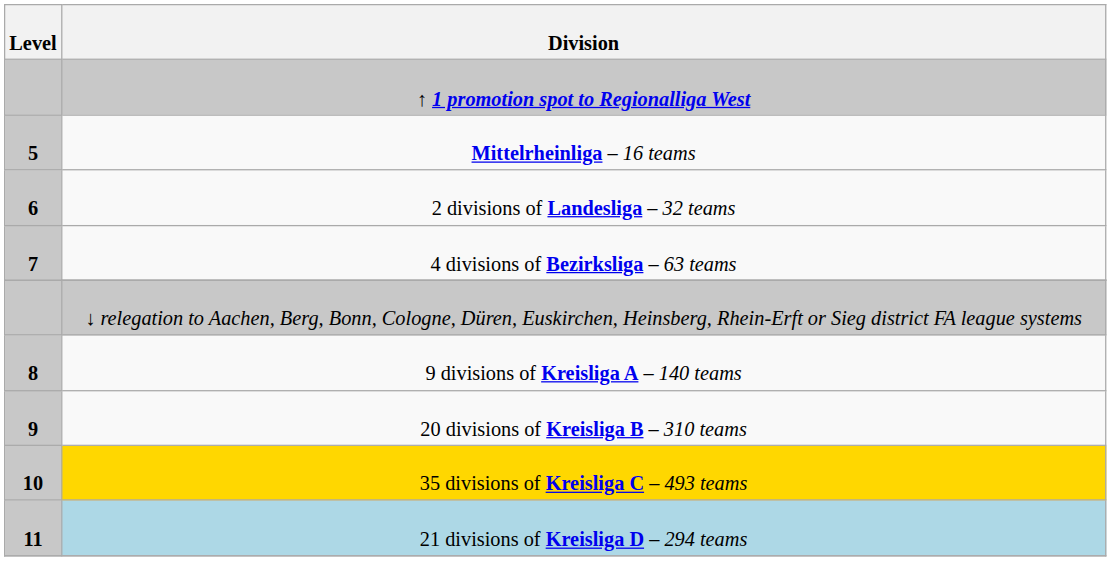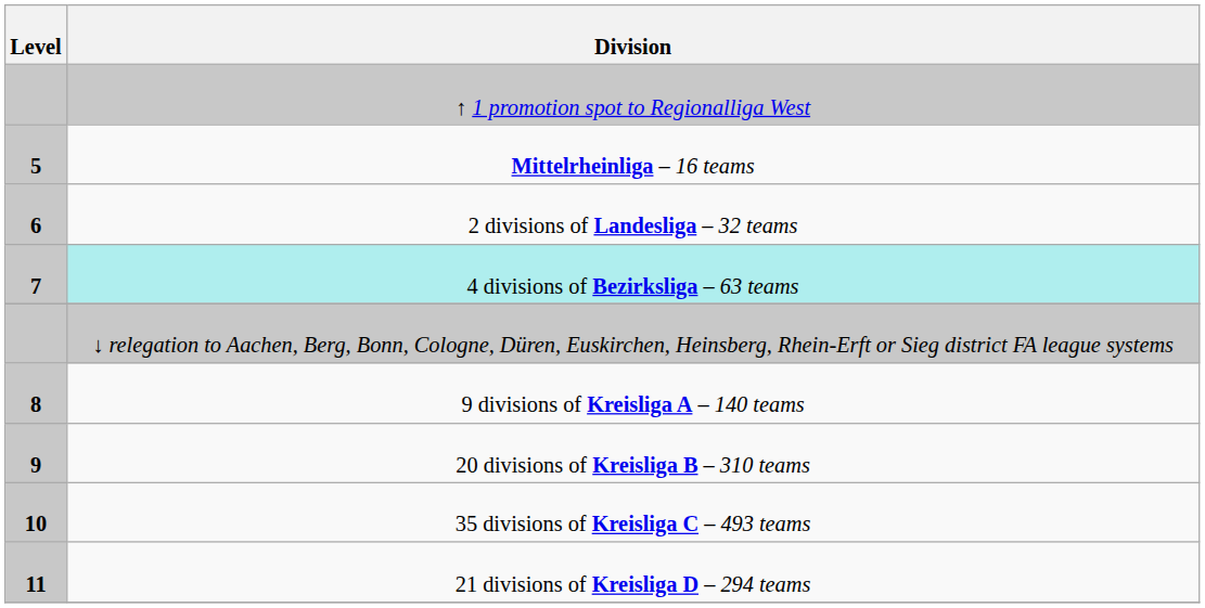↑ 1 promotion spot to Regionalliga West | Division: bold -> normal
4 divisions of Bezirksliga – 63 teams | Division: no background -> paleturquoise background
35 divisions of Kreisliga C – 493 teams | Division: gold background -> no background
21 divisions of Kreisliga D – 294 teams | Division: lightblue background -> no background
